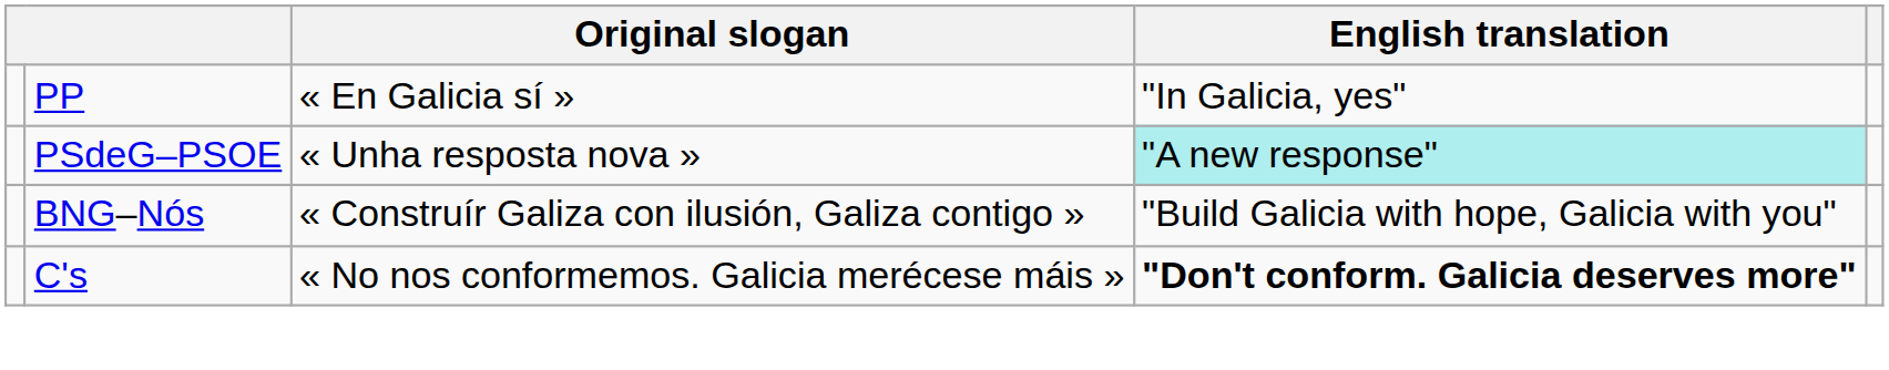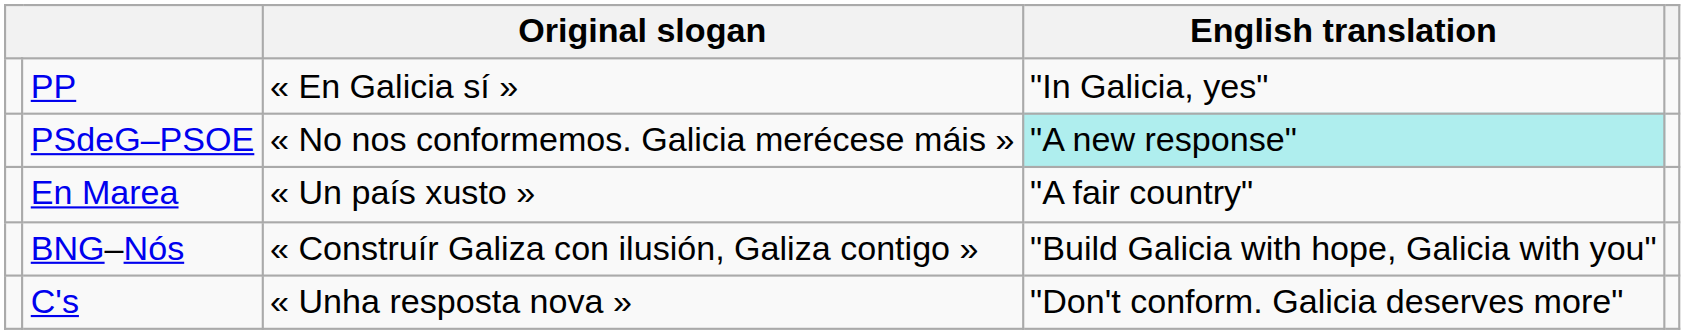PSdeG–PSOE | Original slogan: « Unha resposta nova » -> « No nos conformemos. Galicia merécese máis »
+ row: En Marea | « Un país xusto » | "A fair country"
C's | Original slogan: « No nos conformemos. Galicia merécese máis » -> « Unha resposta nova »
C's | English translation: bold -> normal
